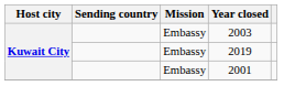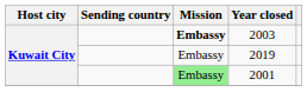2003 | Mission: normal -> bold
2001 | Mission: no background -> lightgreen background
